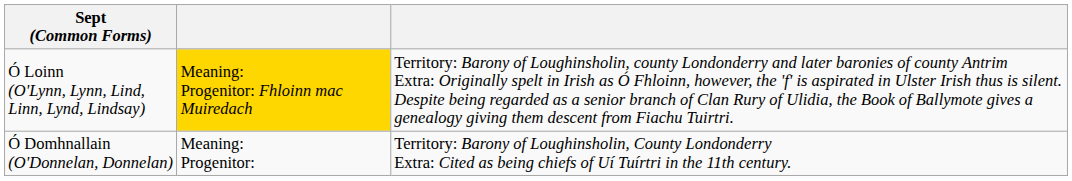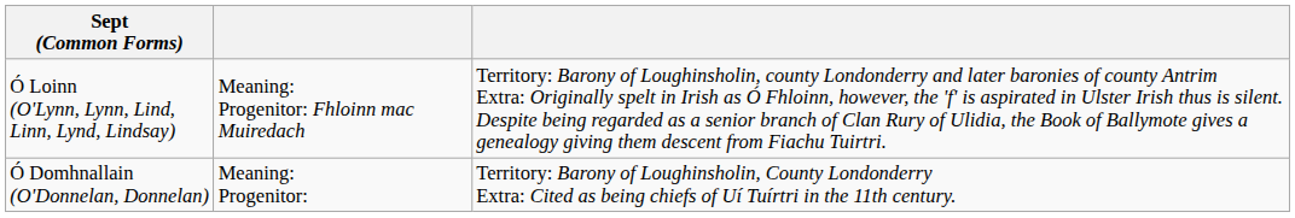Ó Loinn (O'Lynn, Lynn, Lind, Linn, Lynd, Lindsay) | column 2: gold background -> no background
